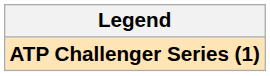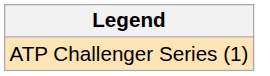row 2 | column 1: bold -> normal
